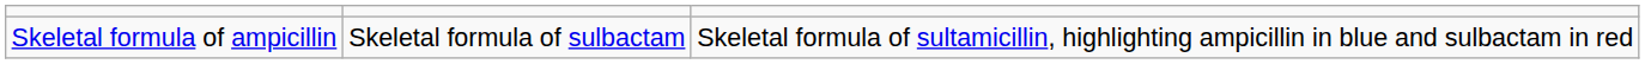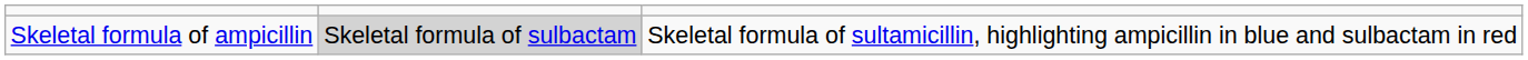Skeletal formula of ampicillin | column 2: no background -> lightgrey background
